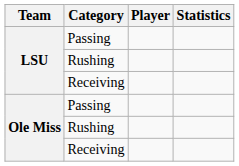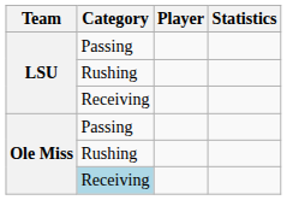Ole Miss / Receiving | Category: no background -> lightblue background
